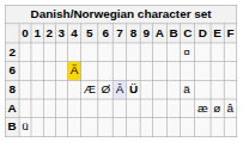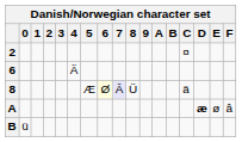row 4 | 4: gold background -> no background
row 5 | 6: no background -> lightyellow background
row 5 | 8: bold -> normal
row 6 | D: normal -> bold
